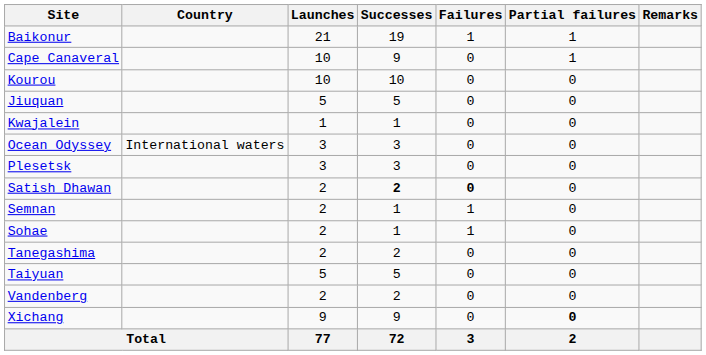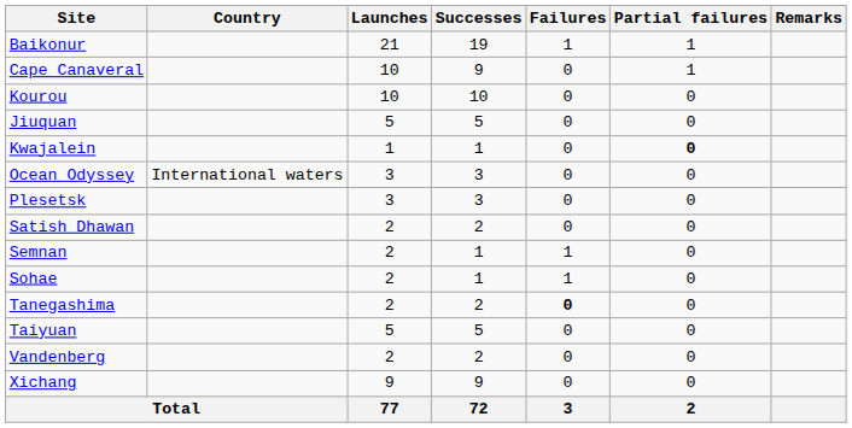Kwajalein | Partial failures: normal -> bold
Satish Dhawan | Successes: bold -> normal
Satish Dhawan | Failures: bold -> normal
Tanegashima | Failures: normal -> bold
Xichang | Partial failures: bold -> normal
